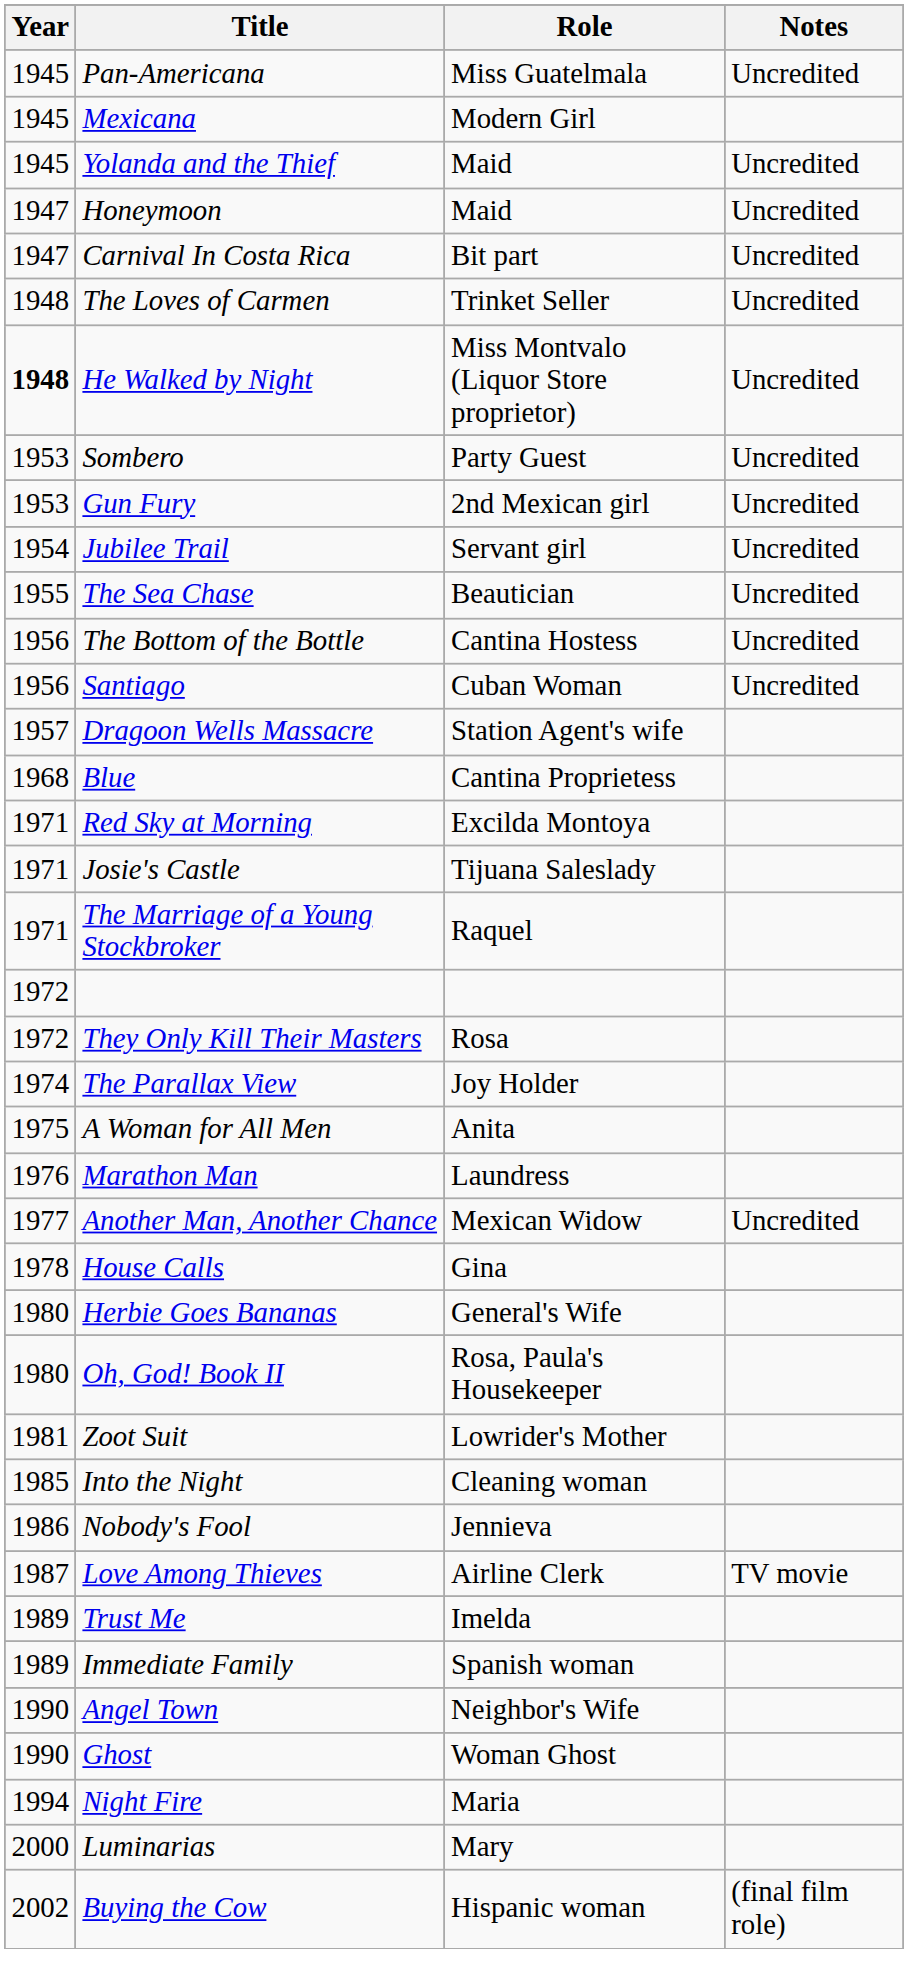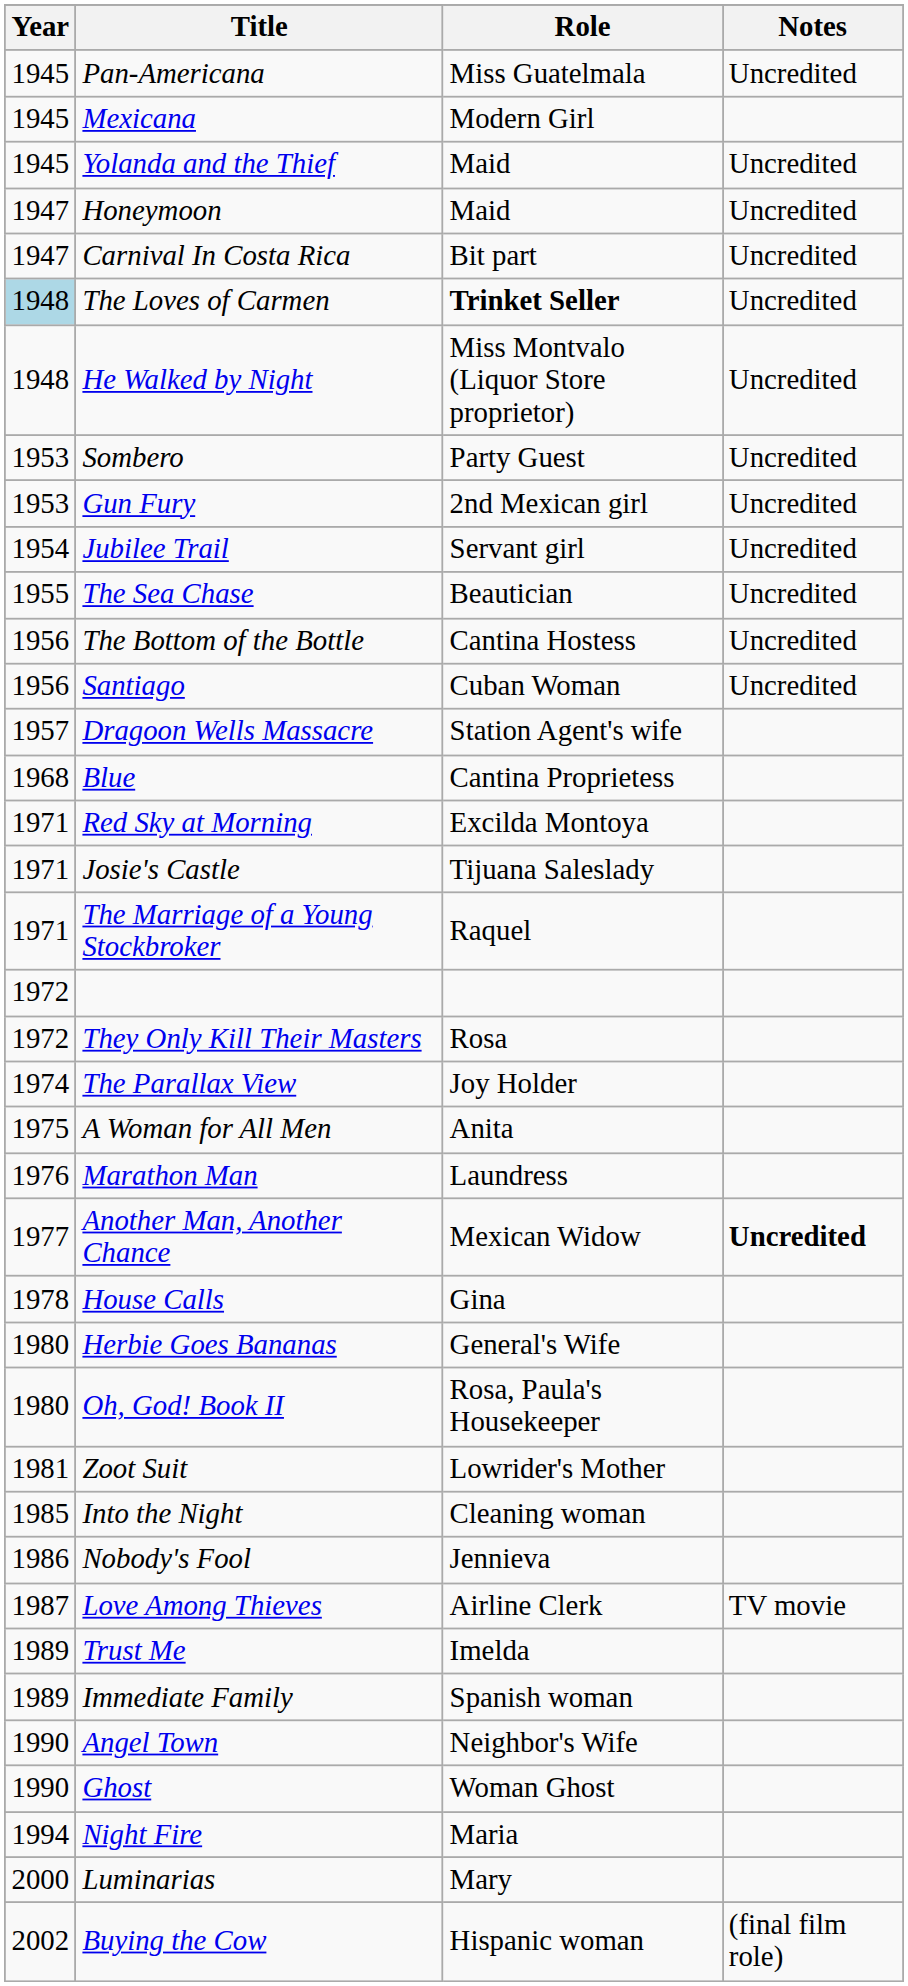The Loves of Carmen | Year: no background -> lightblue background
The Loves of Carmen | Role: normal -> bold
He Walked by Night | Year: bold -> normal
Another Man, Another Chance | Notes: normal -> bold
